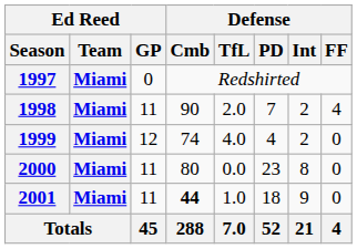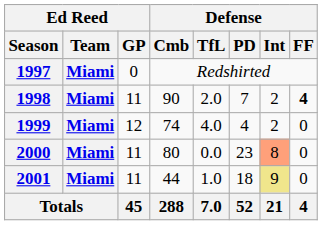1998 | Defense / FF: normal -> bold
2000 | Defense / Int: no background -> lightsalmon background
2001 | Defense / Cmb: bold -> normal
2001 | Defense / Int: no background -> khaki background
